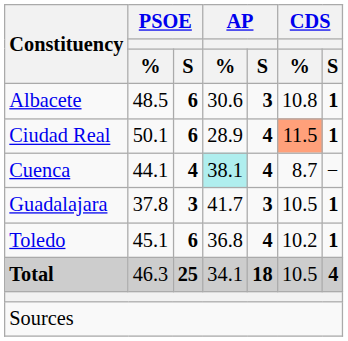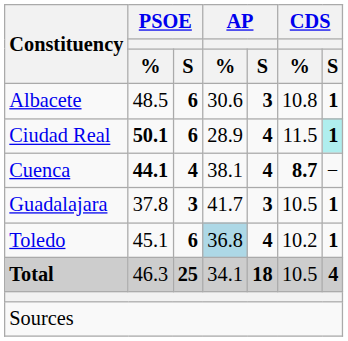Ciudad Real | PSOE / %: normal -> bold
Ciudad Real | CDS / %: lightsalmon background -> no background
Ciudad Real | CDS / S: no background -> paleturquoise background
Cuenca | PSOE / %: normal -> bold
Cuenca | AP / %: paleturquoise background -> no background
Cuenca | CDS / %: normal -> bold
Toledo | AP / %: no background -> lightblue background
